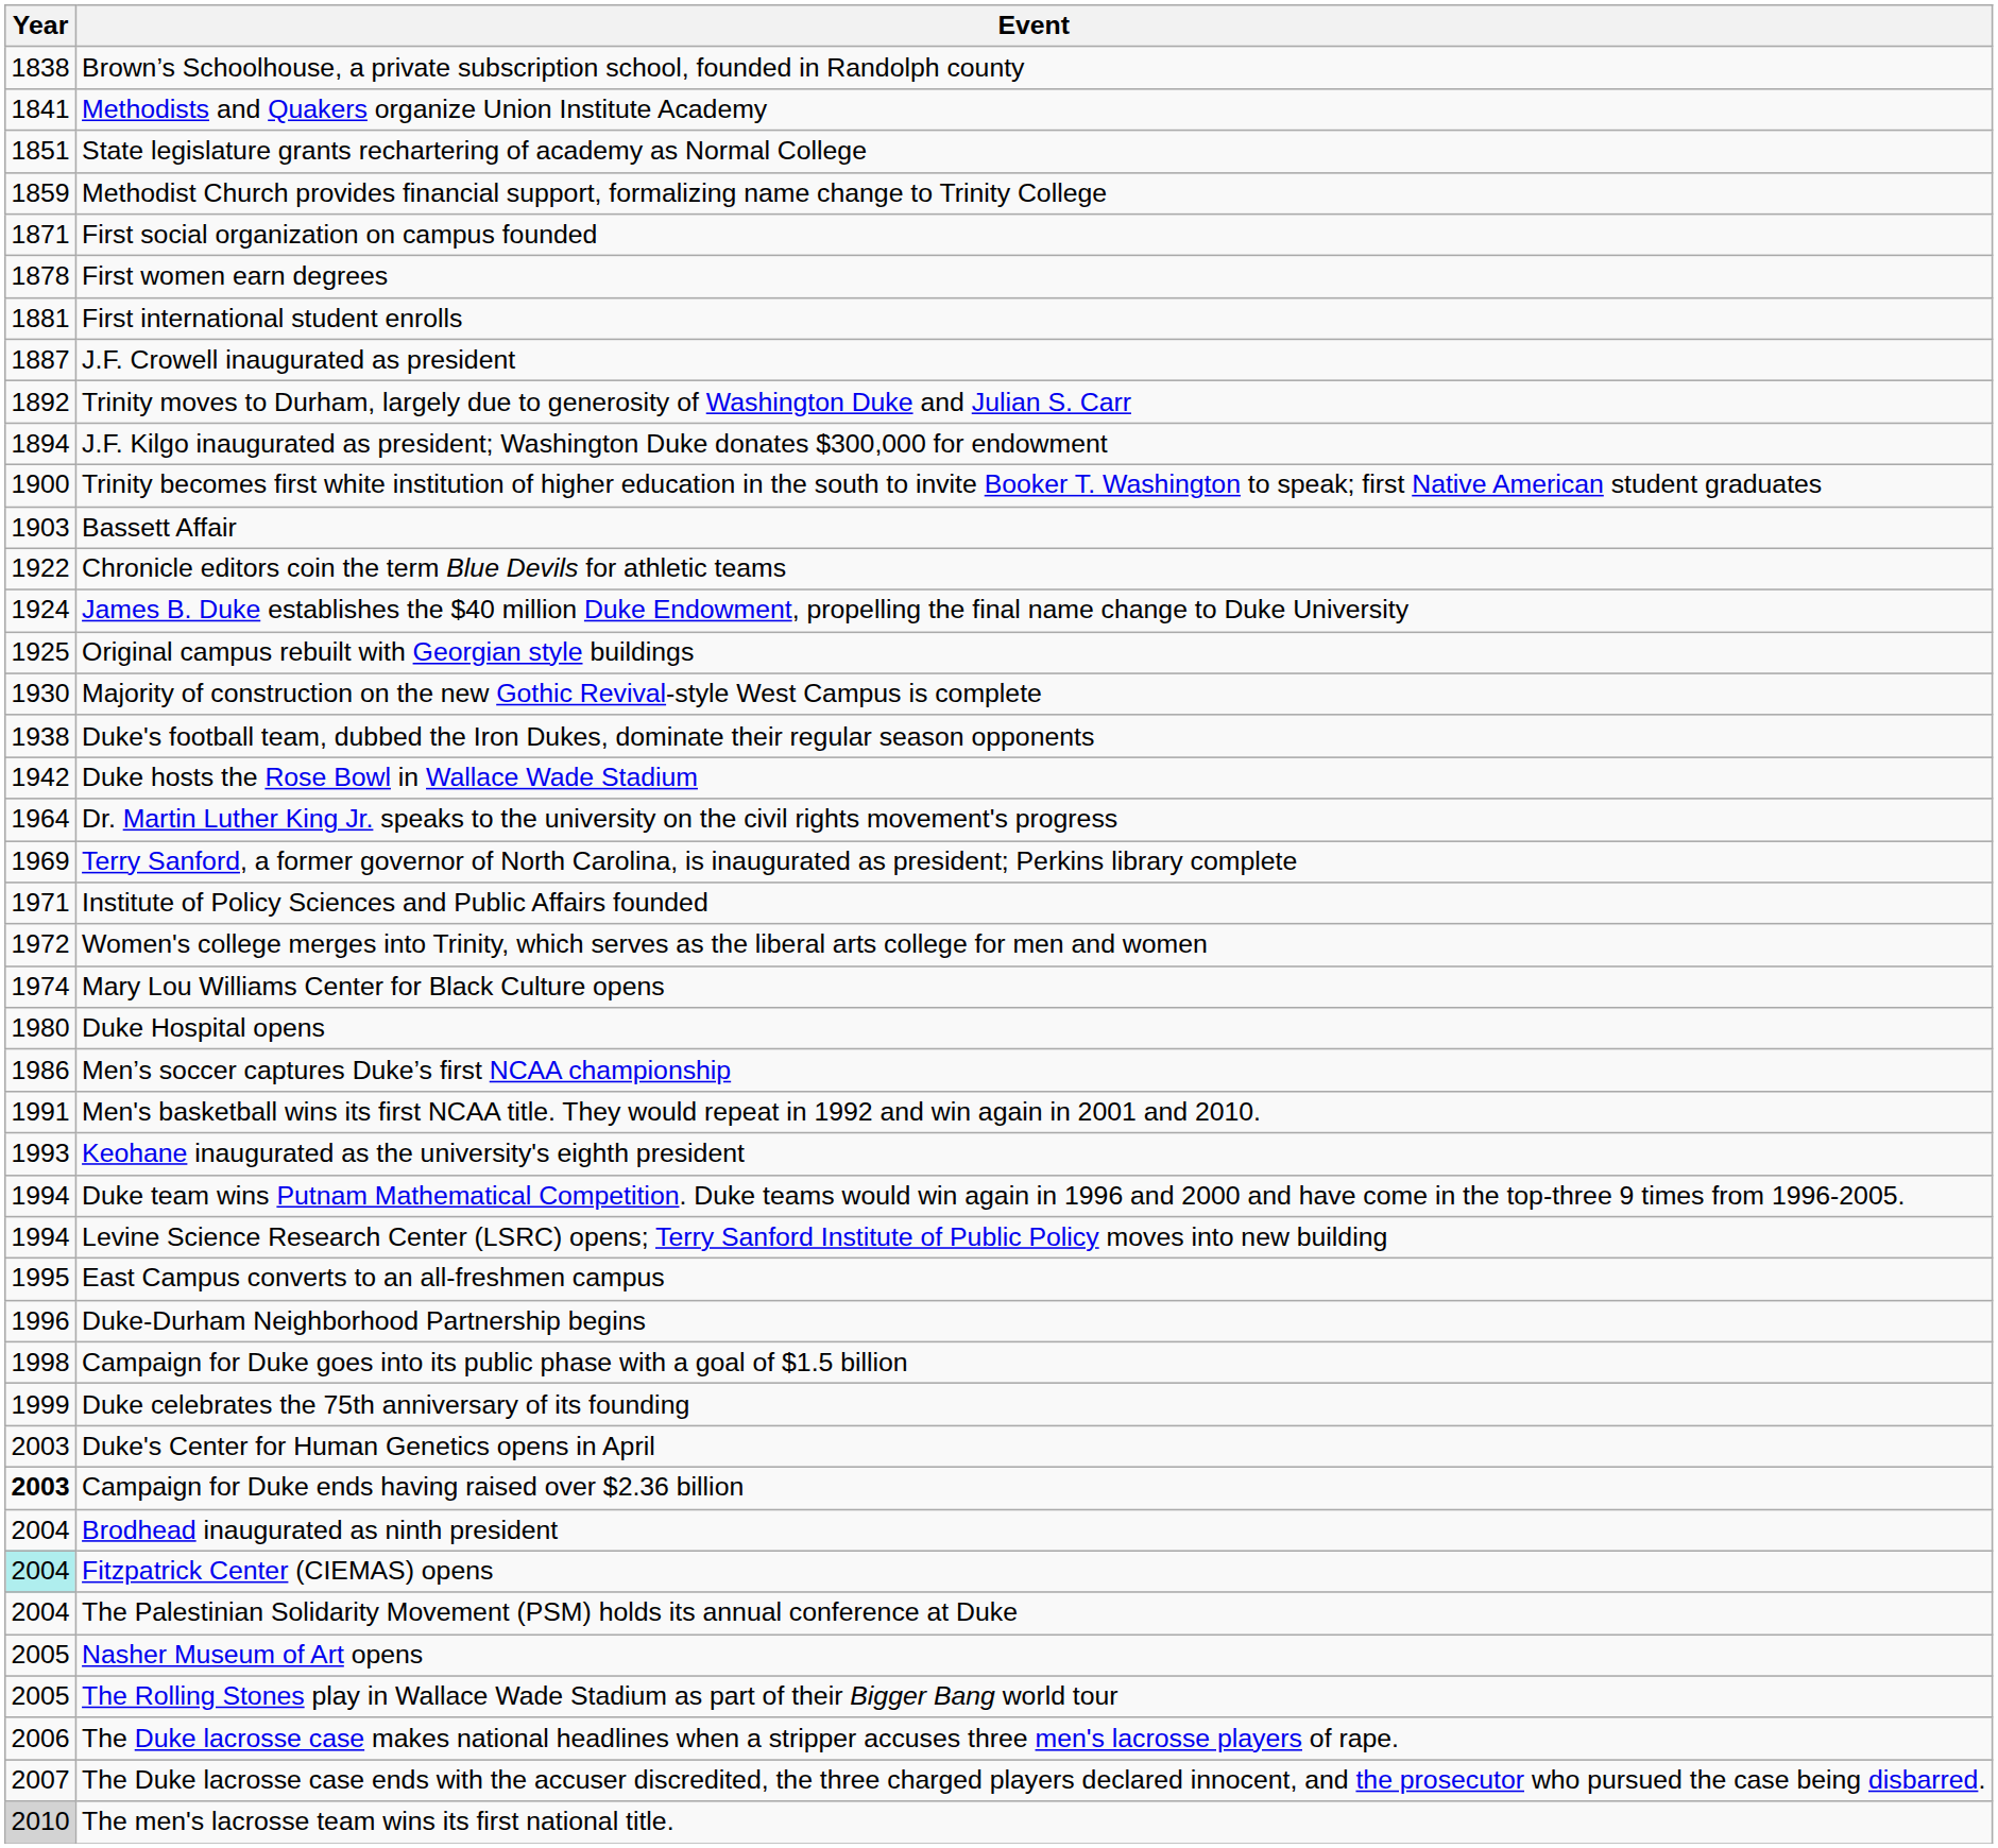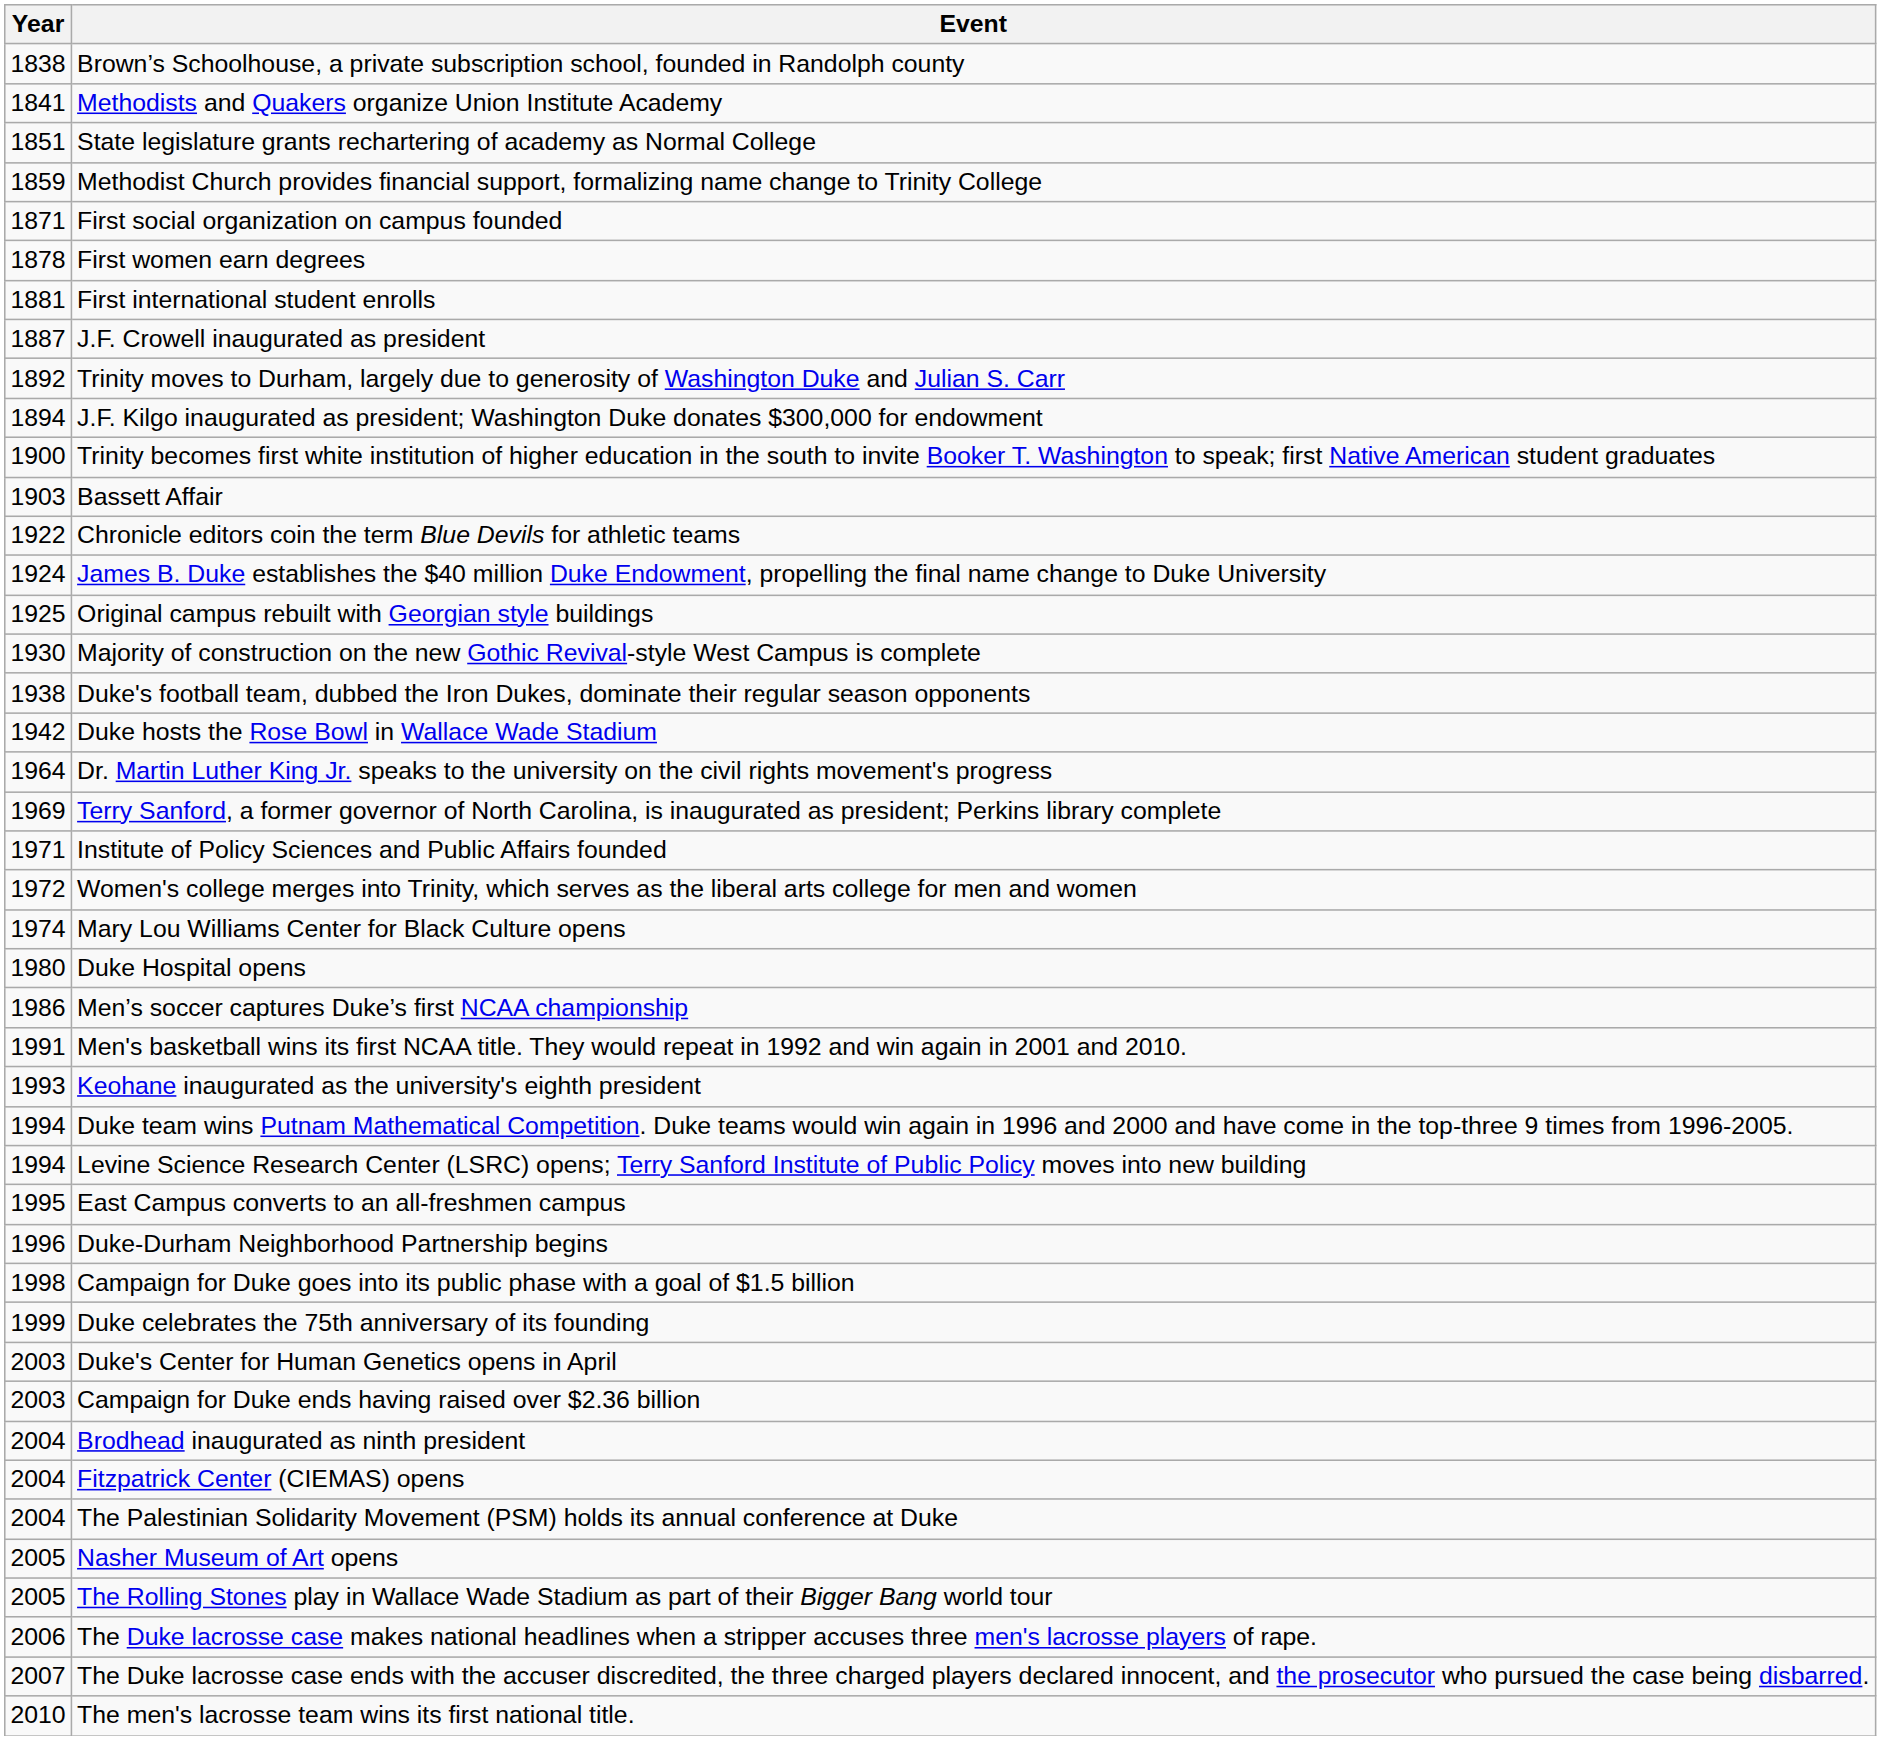Campaign for Duke ends having raised over $2.36 billion | Year: bold -> normal
Fitzpatrick Center (CIEMAS) opens | Year: paleturquoise background -> no background
The men's lacrosse team wins its first national title. | Year: lightgrey background -> no background
